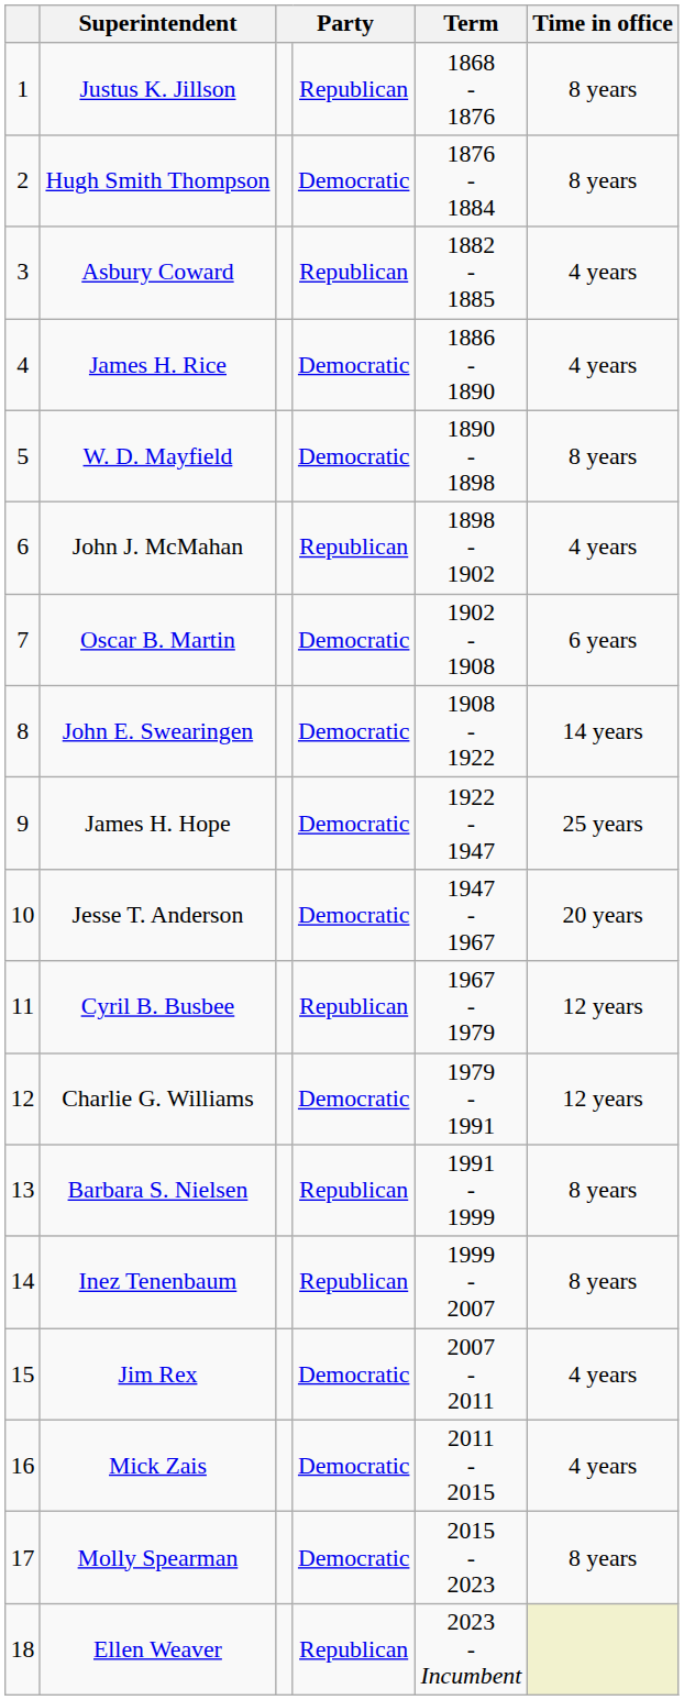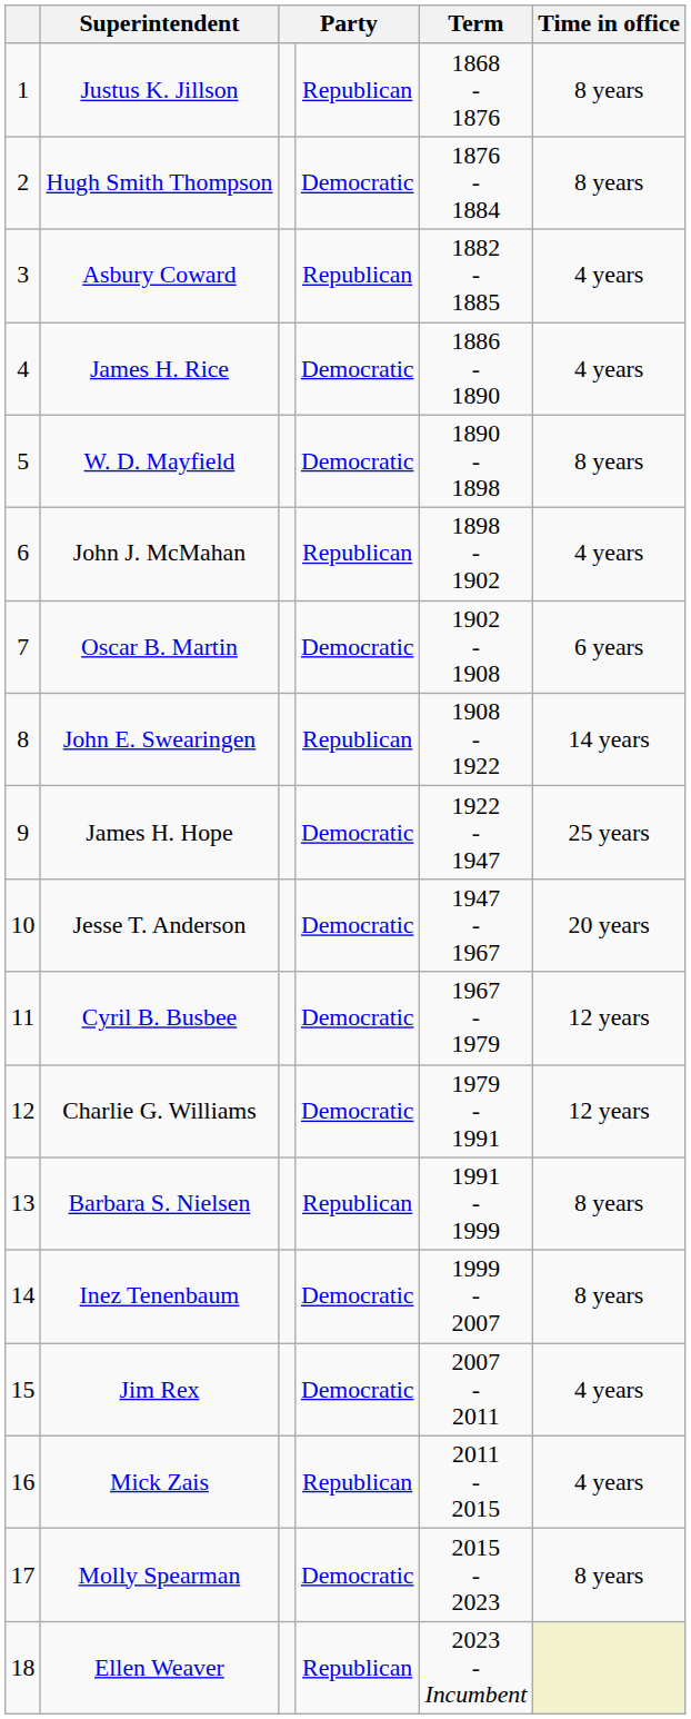John E. Swearingen | column 4: Democratic -> Republican
Cyril B. Busbee | column 4: Republican -> Democratic
Inez Tenenbaum | column 4: Republican -> Democratic
Mick Zais | column 4: Democratic -> Republican
